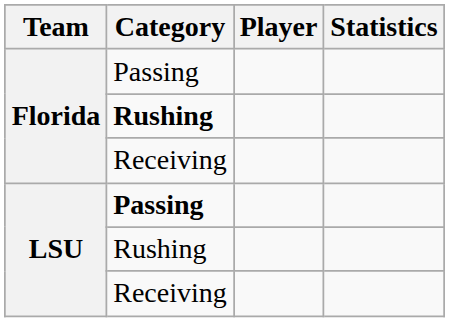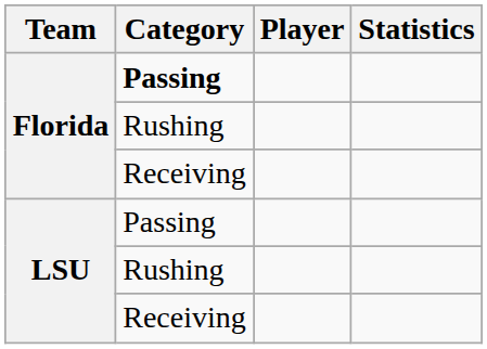Florida / Passing | Category: normal -> bold
Florida / Rushing | Category: bold -> normal
LSU / Passing | Category: bold -> normal
